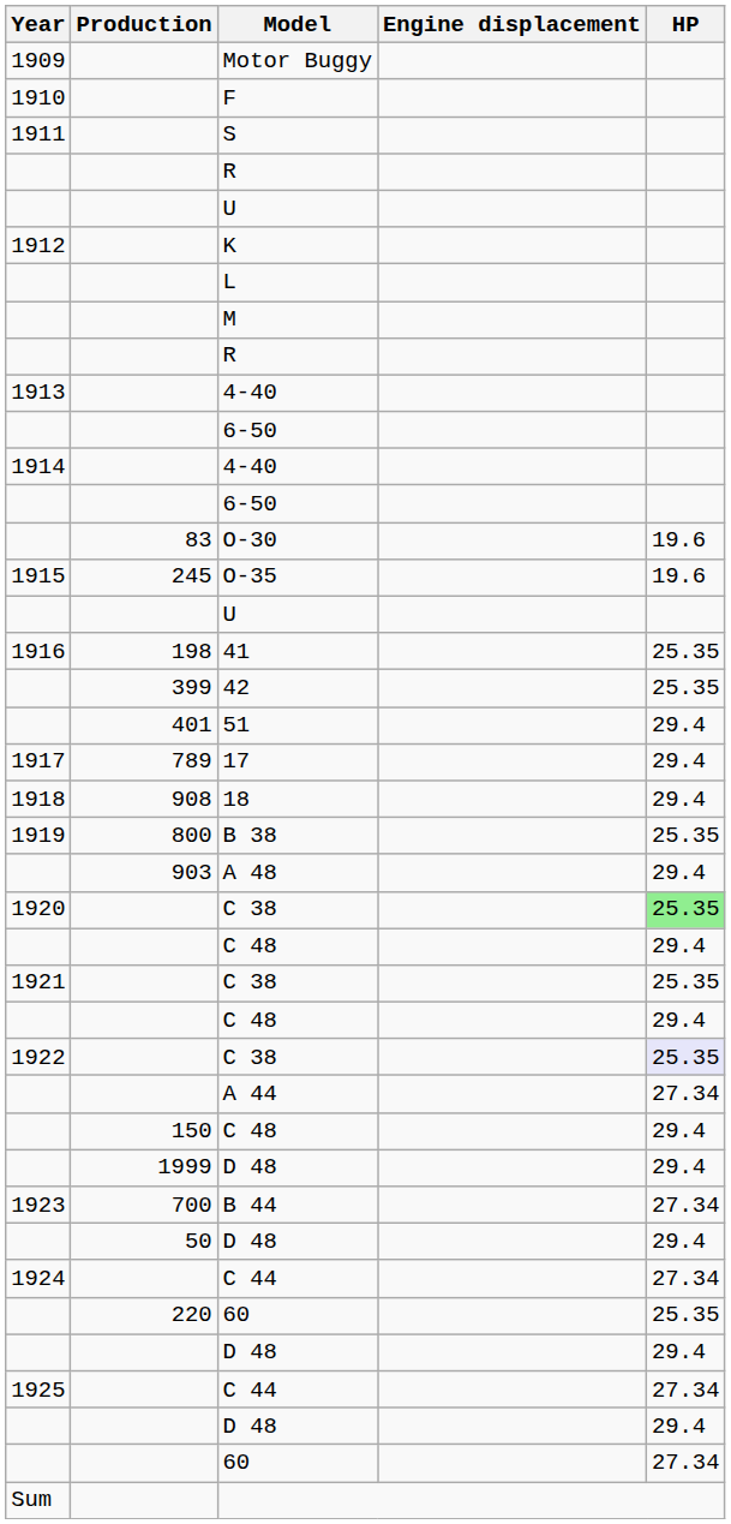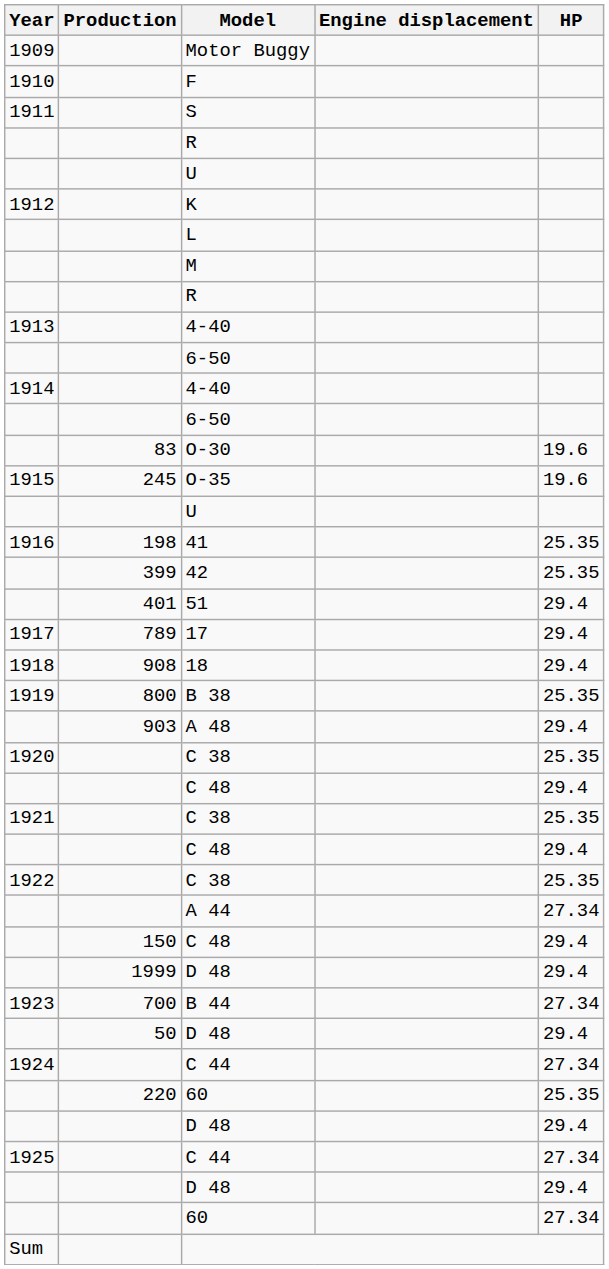1920 / C 38 | HP: lightgreen background -> no background
1922 / C 38 | HP: lavender background -> no background
